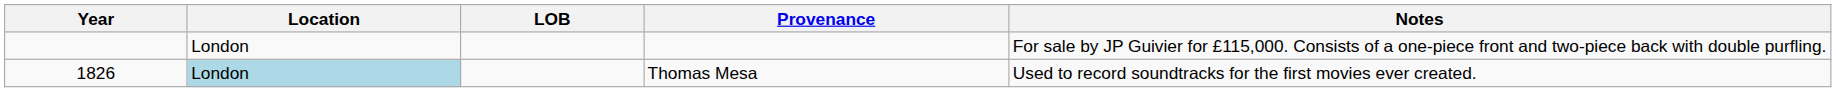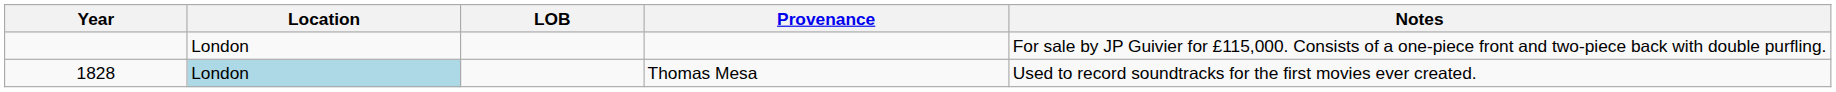Thomas Mesa | Year: 1826 -> 1828
